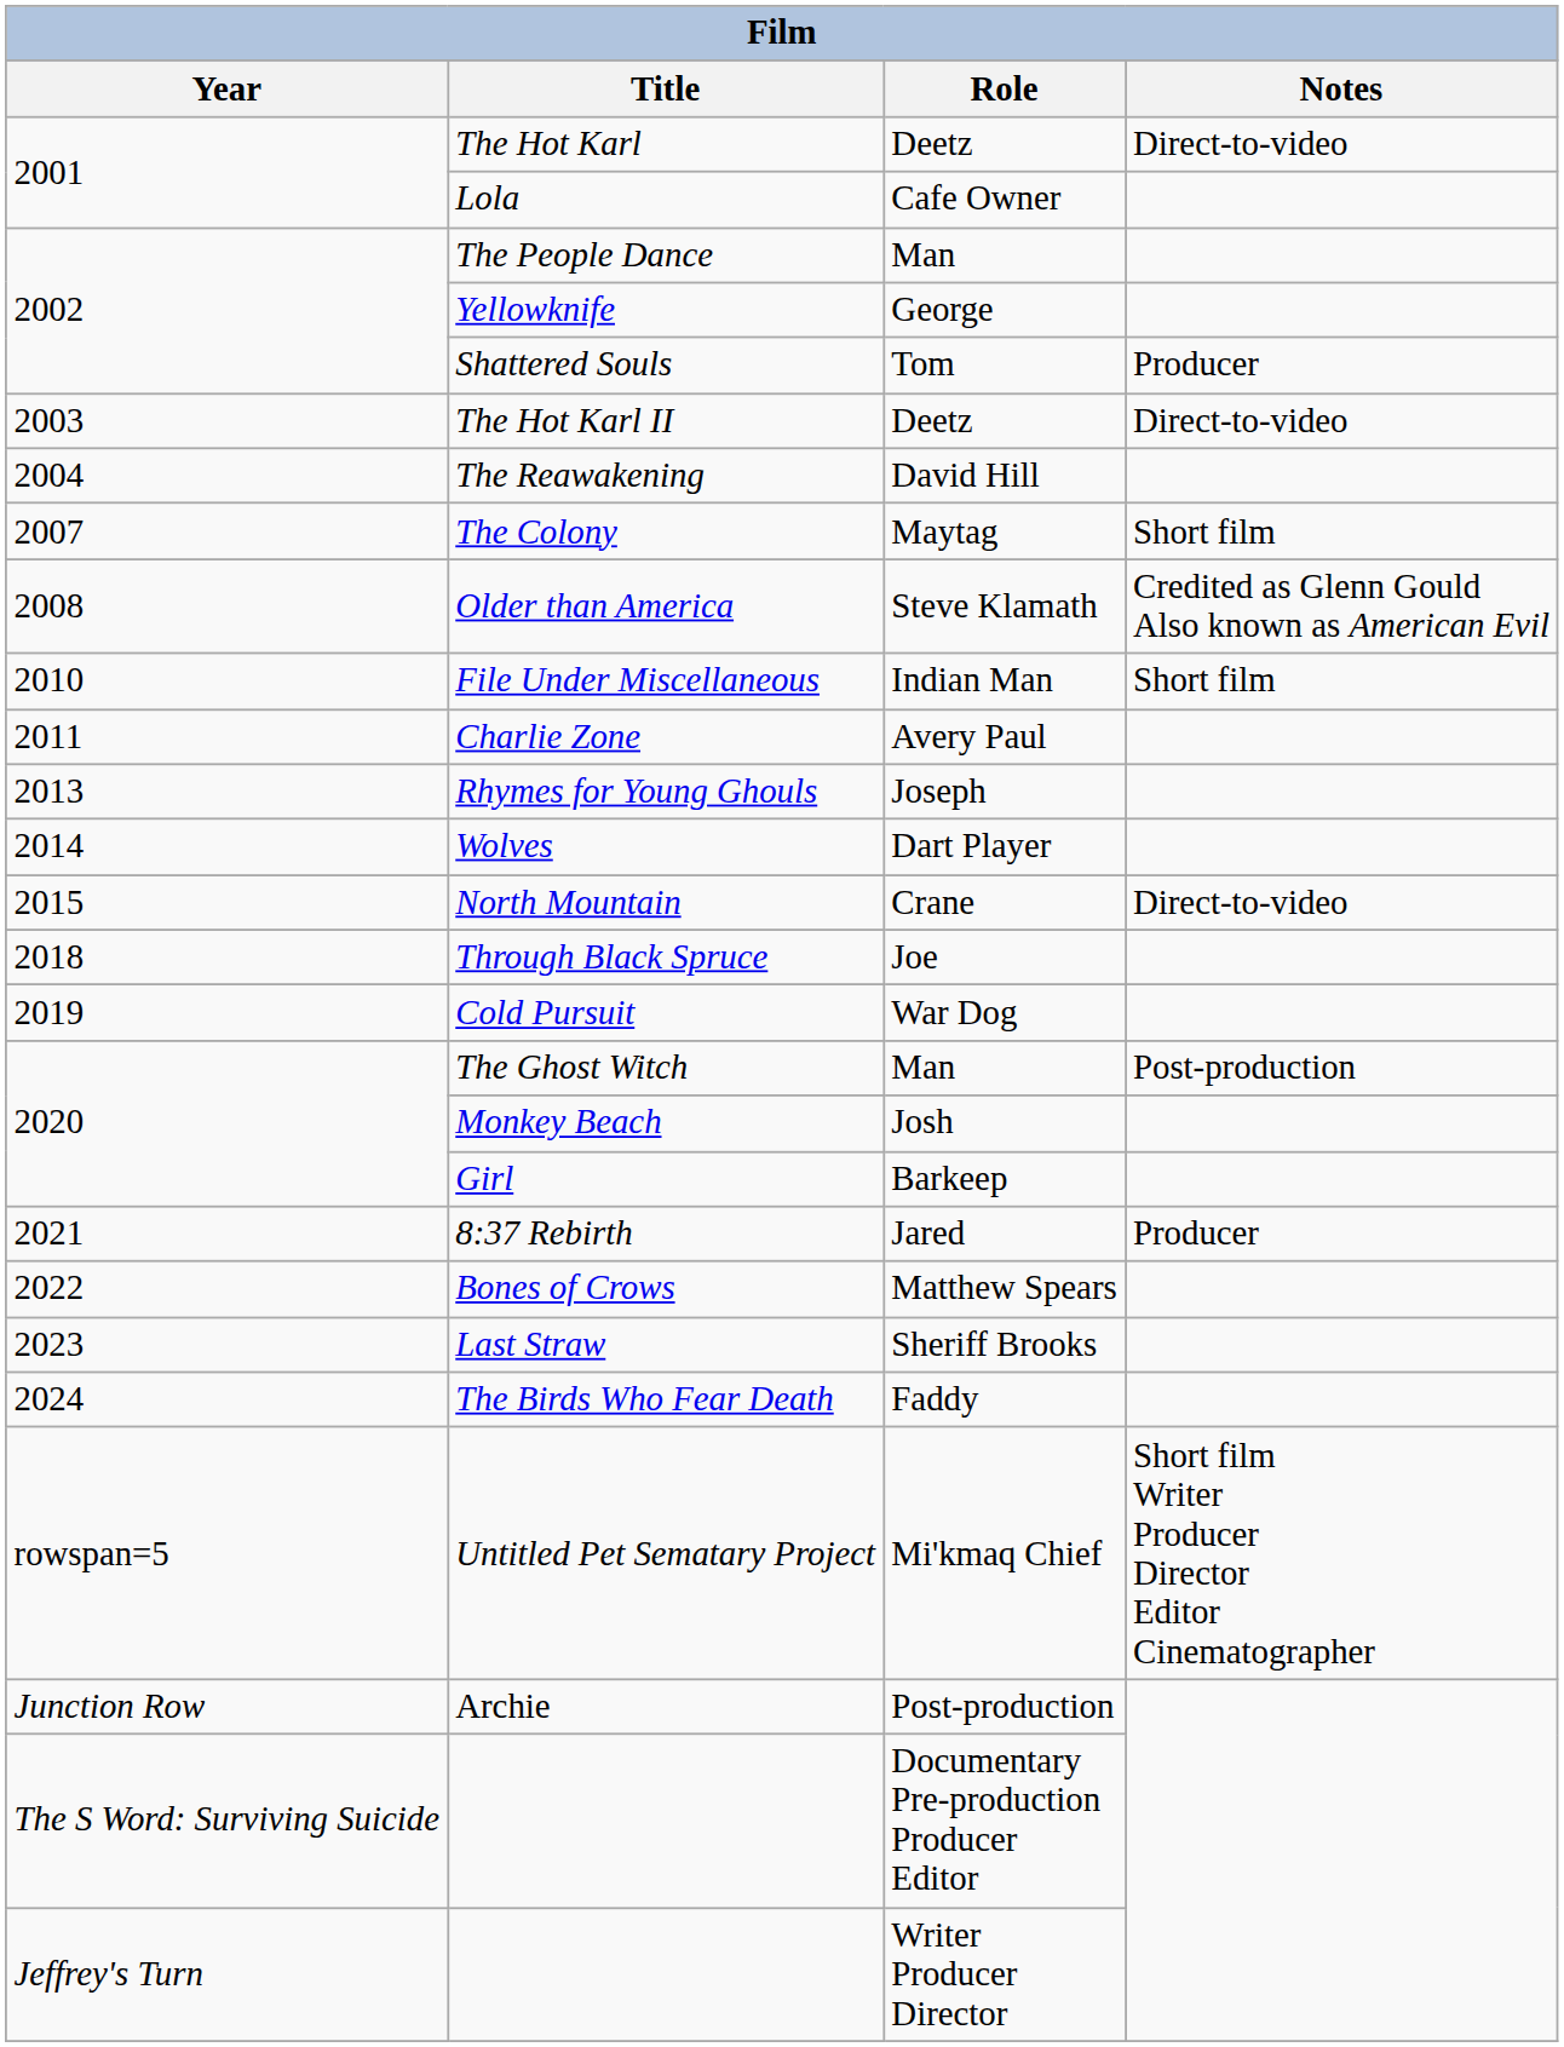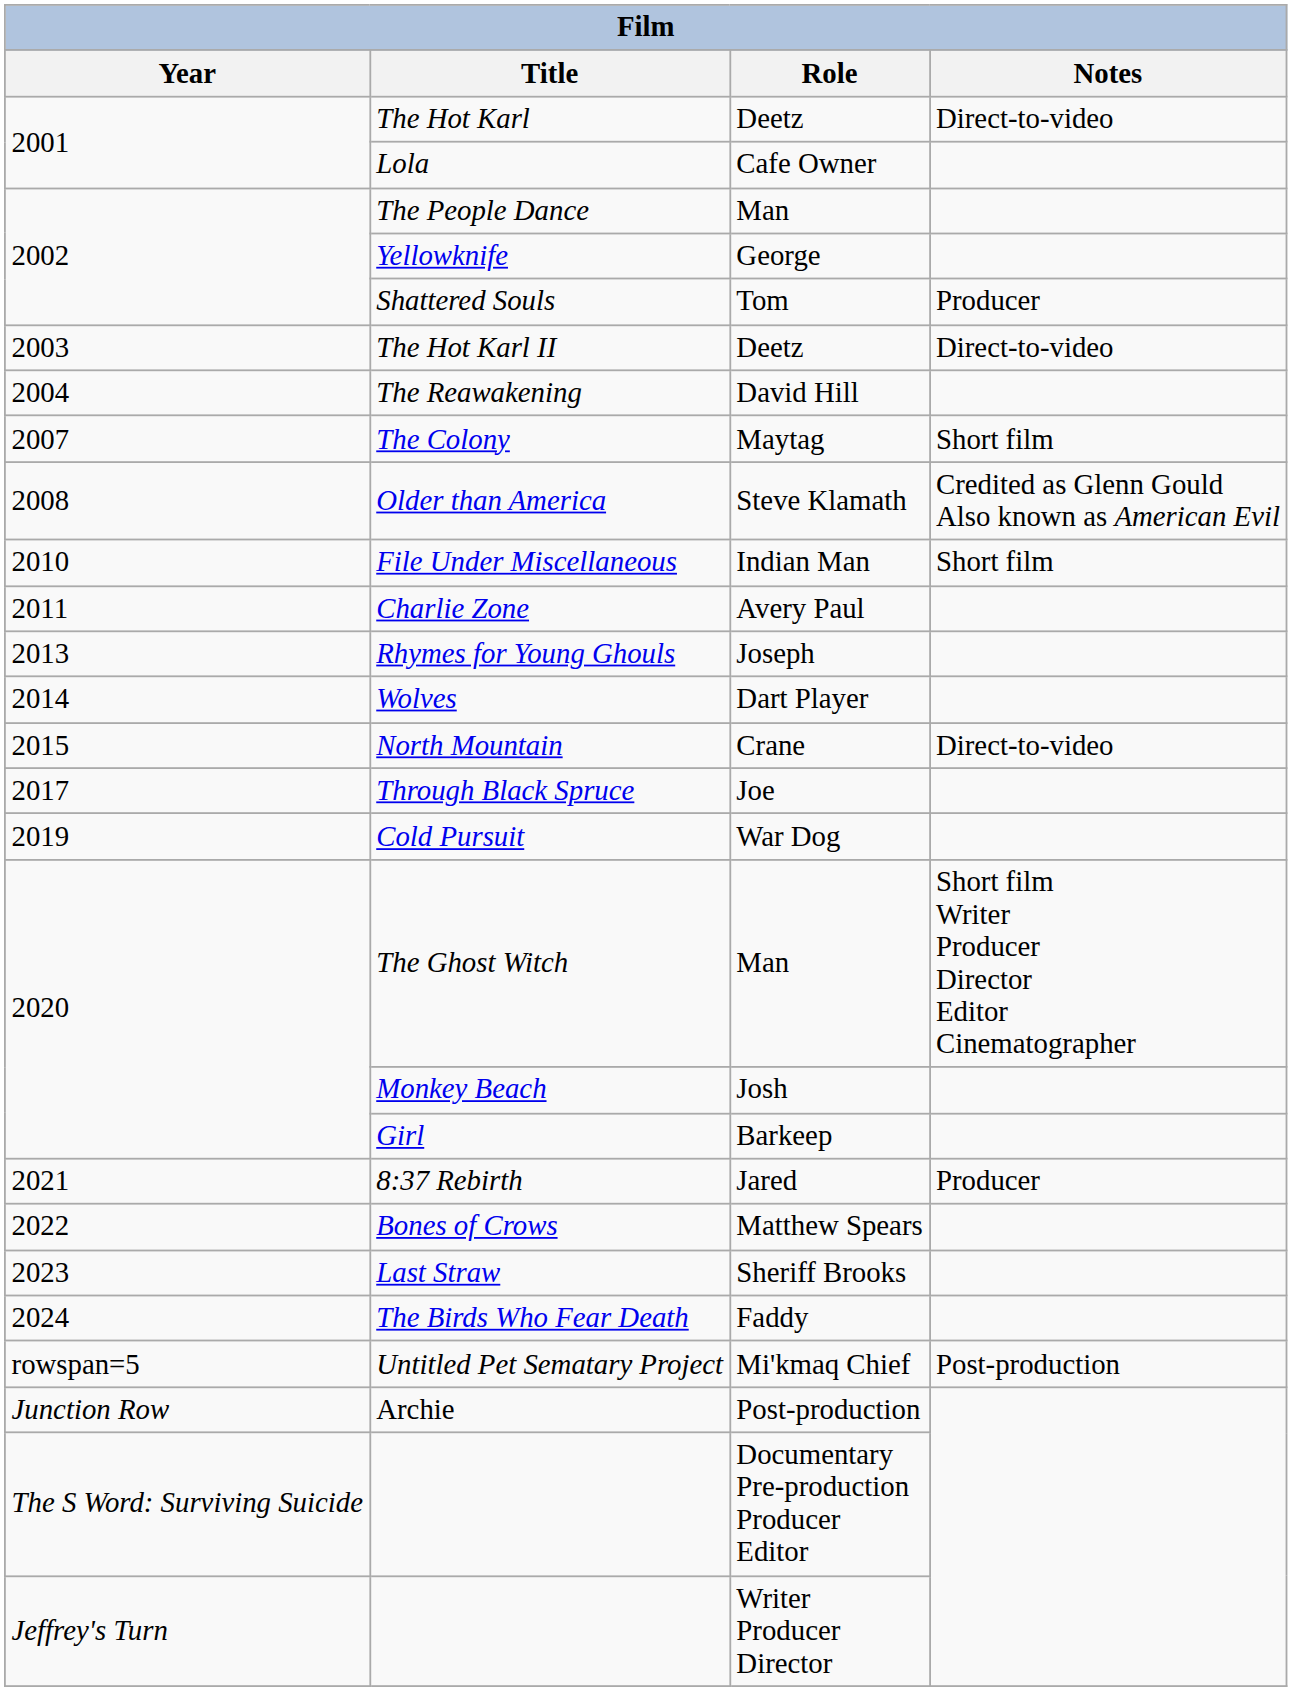Through Black Spruce | Year: 2018 -> 2017
The Ghost Witch | Notes: Post-production -> Short film Writer Producer Director Editor Cinematographer
Untitled Pet Sematary Project | Notes: Short film Writer Producer Director Editor Cinematographer -> Post-production
